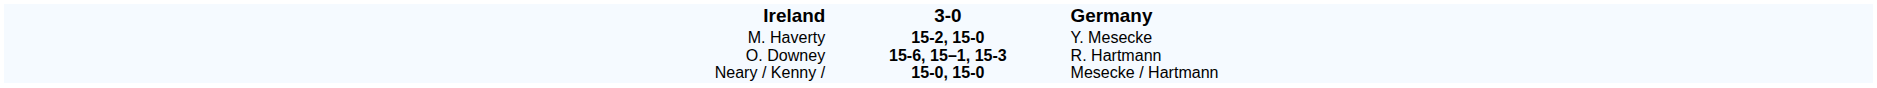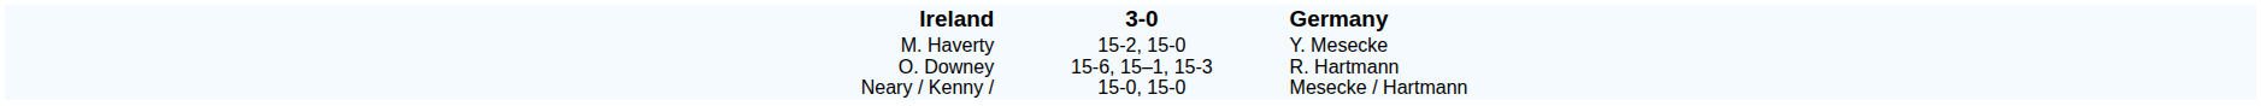M. Haverty O. Downey Neary / Kenny / | column 2: bold -> normal
